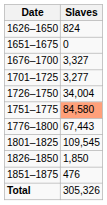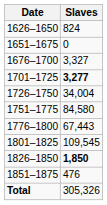1701–1725 | Slaves: normal -> bold
1751–1775 | Slaves: lightsalmon background -> no background
1826–1850 | Slaves: normal -> bold
